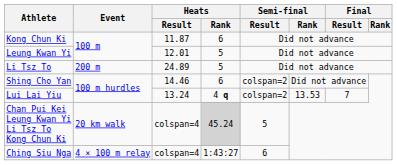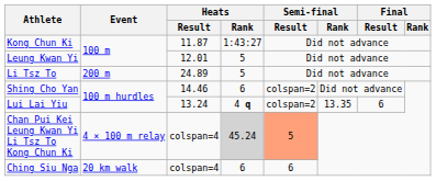Kong Chun Ki | Heats / Rank: 6 -> 1:43:27
Lui Lai Yiu | Semi-final / Rank: 13.53 -> 13.35
Lui Lai Yiu | Final / Result: 7 -> 6
Chan Pui Kei Leung Kwan Yi Li Tsz To Kong Chun Ki | Event: 20 km walk -> 4 × 100 m relay
Chan Pui Kei Leung Kwan Yi Li Tsz To Kong Chun Ki | Semi-final / Result: no background -> lightsalmon background
Ching Siu Nga | Event: 4 × 100 m relay -> 20 km walk
Ching Siu Nga | Heats / Rank: 1:43:27 -> 6
